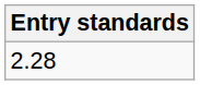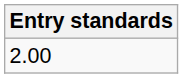row 2 | column 1: 2.28 -> 2.00
